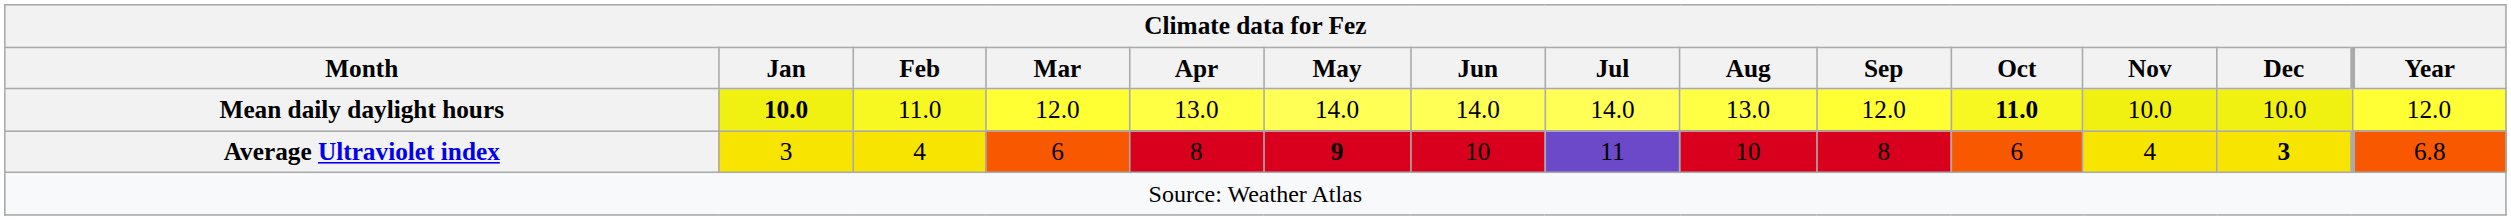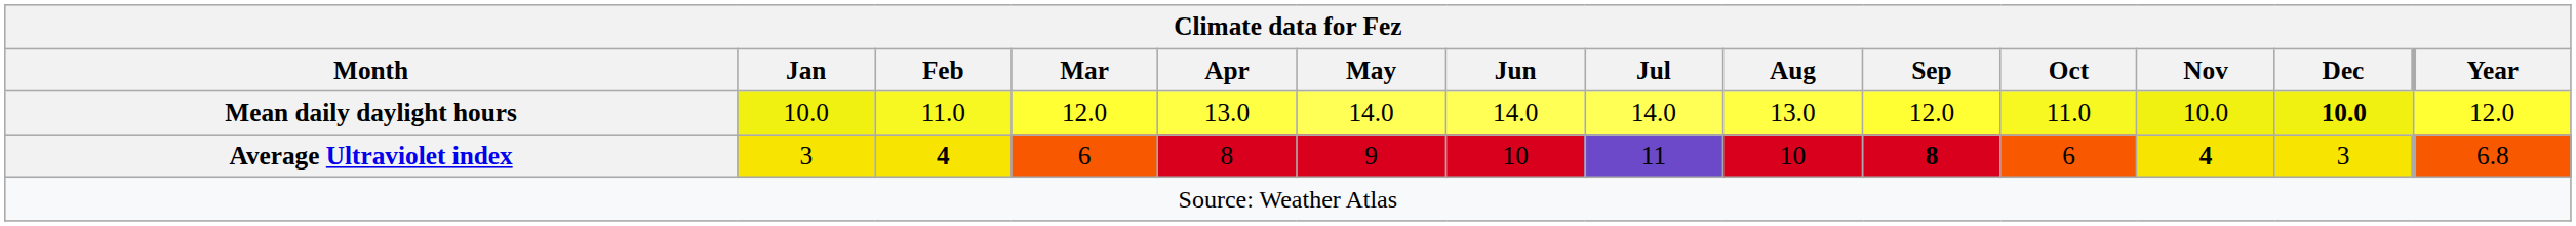row 3 | Jan: bold -> normal
row 3 | Oct: bold -> normal
row 3 | Dec: normal -> bold
row 4 | Feb: normal -> bold
row 4 | May: bold -> normal
row 4 | Sep: normal -> bold
row 4 | Nov: normal -> bold
row 4 | Dec: bold -> normal
